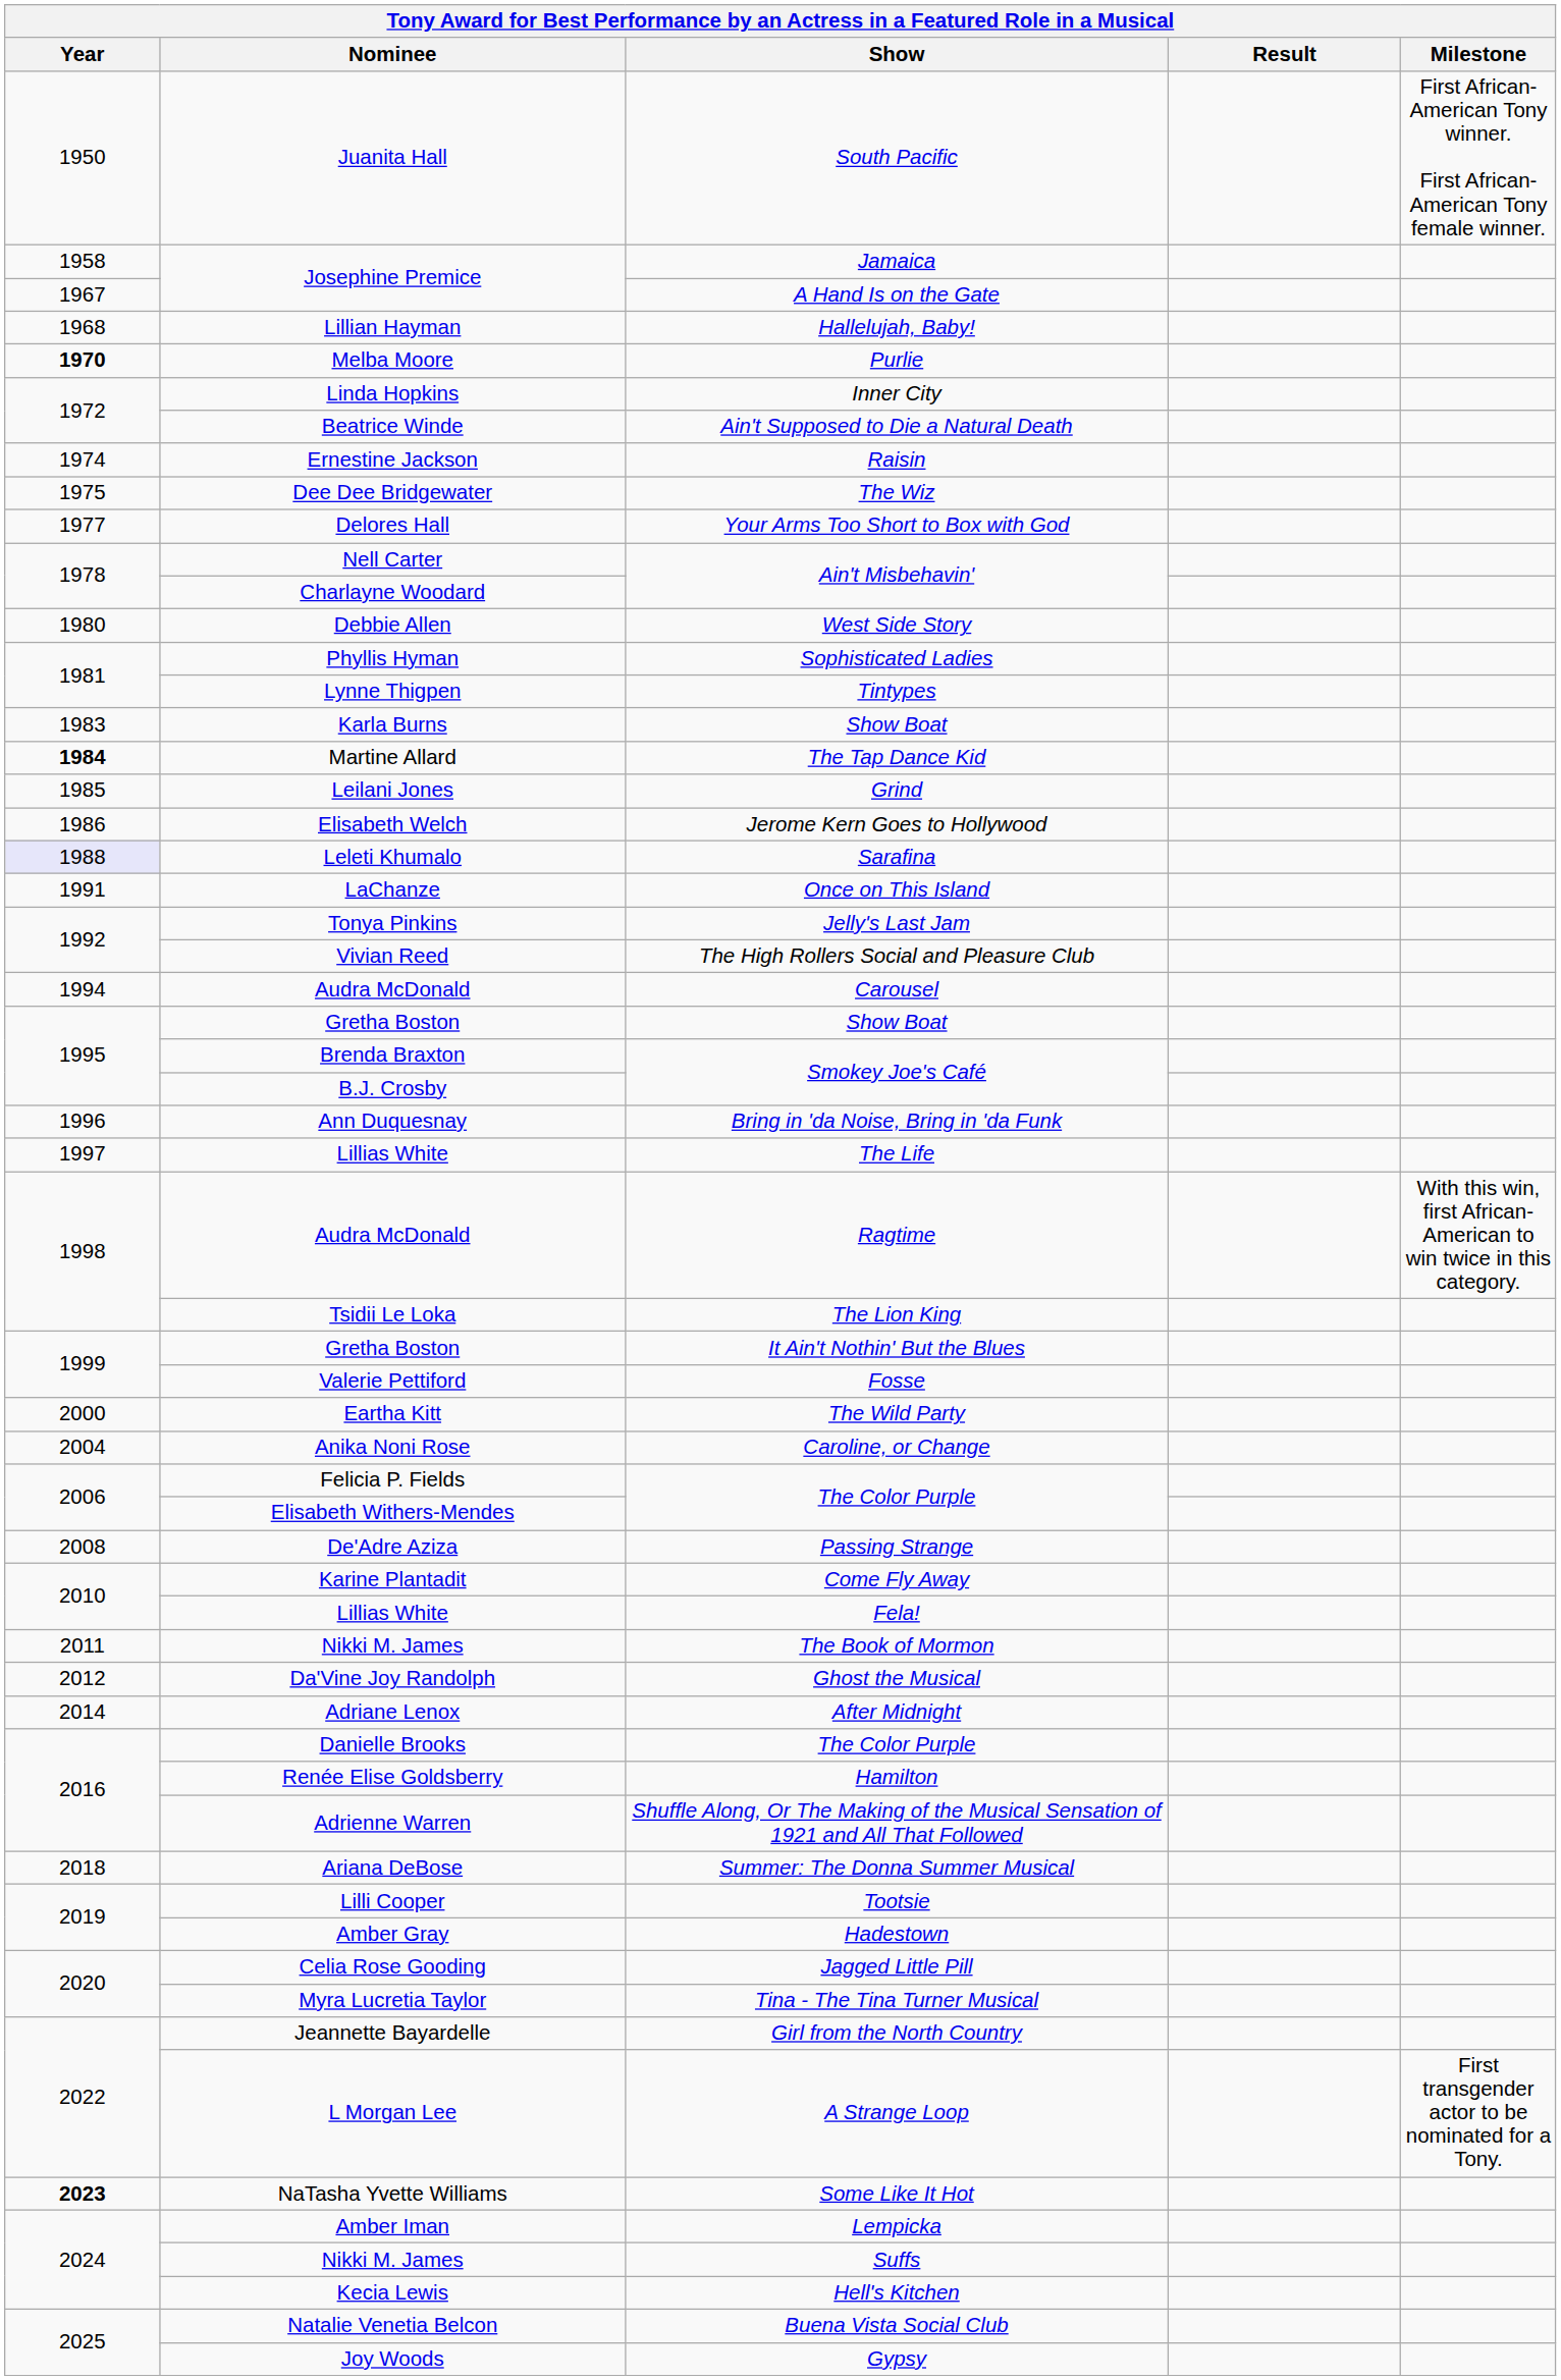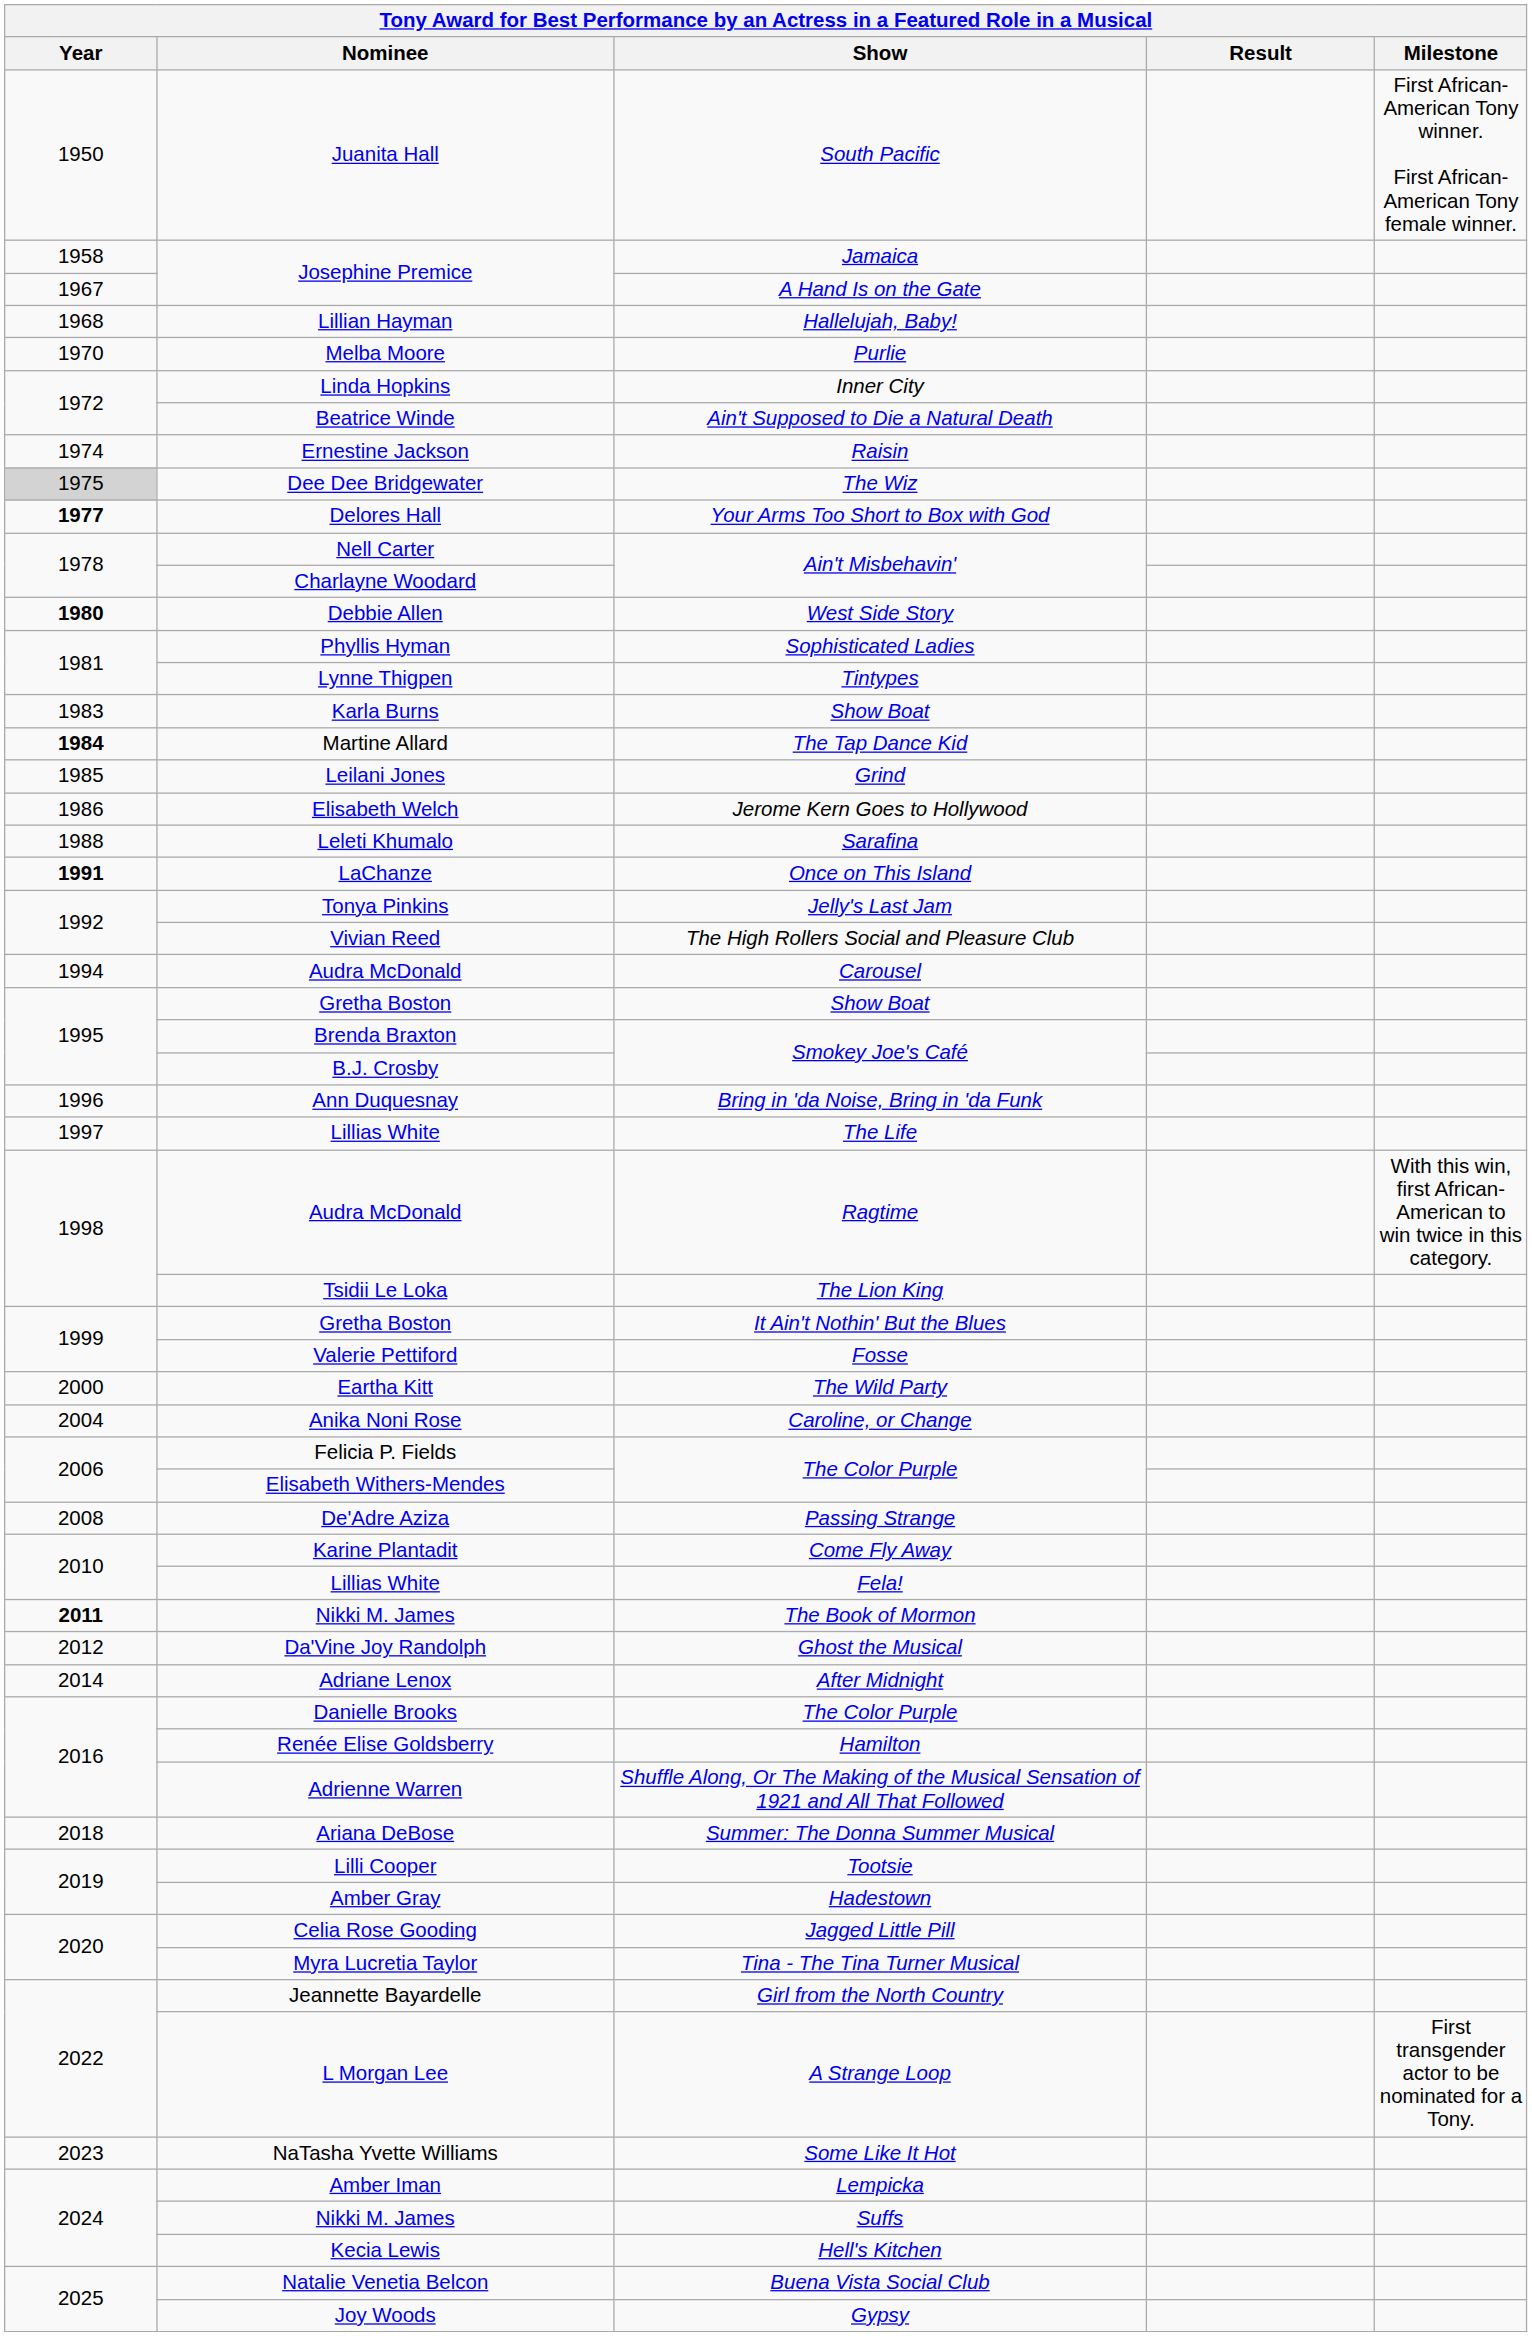Melba Moore | Year: bold -> normal
Dee Dee Bridgewater | Year: no background -> lightgrey background
Delores Hall | Year: normal -> bold
Debbie Allen | Year: normal -> bold
Leleti Khumalo | Year: lavender background -> no background
LaChanze | Year: normal -> bold
Nikki M. James / The Book of Mormon | Year: normal -> bold
NaTasha Yvette Williams | Year: bold -> normal
